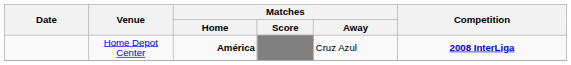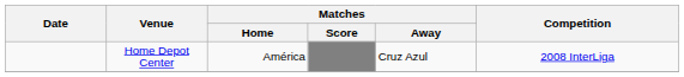Home Depot Center | Matches / Home: bold -> normal
Home Depot Center | Competition: bold -> normal
